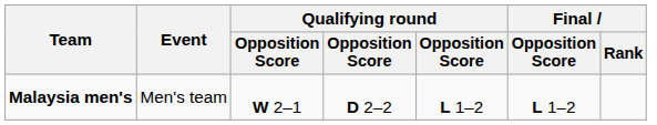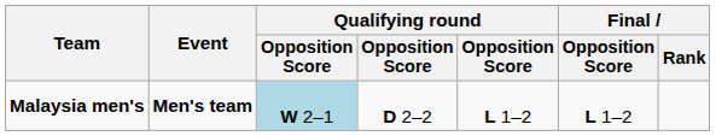Malaysia men's | Event: normal -> bold
Malaysia men's | column 3: no background -> lightblue background
